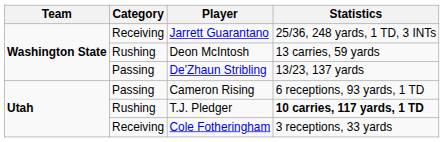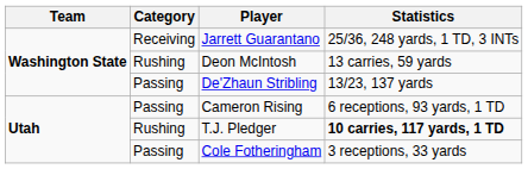Cole Fotheringham | Category: Receiving -> Passing
